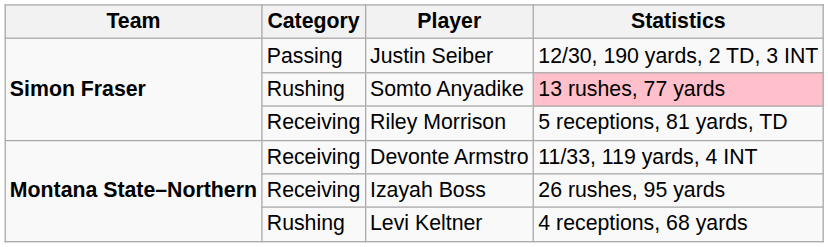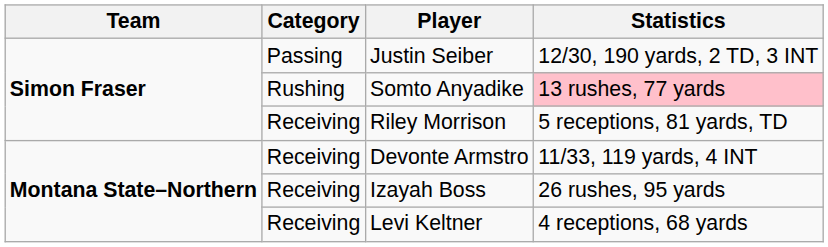Levi Keltner | Category: Rushing -> Receiving
